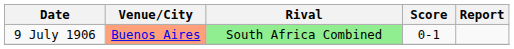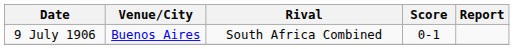row 2 | Venue/City: lightsalmon background -> no background
row 2 | Rival: lightgreen background -> no background
